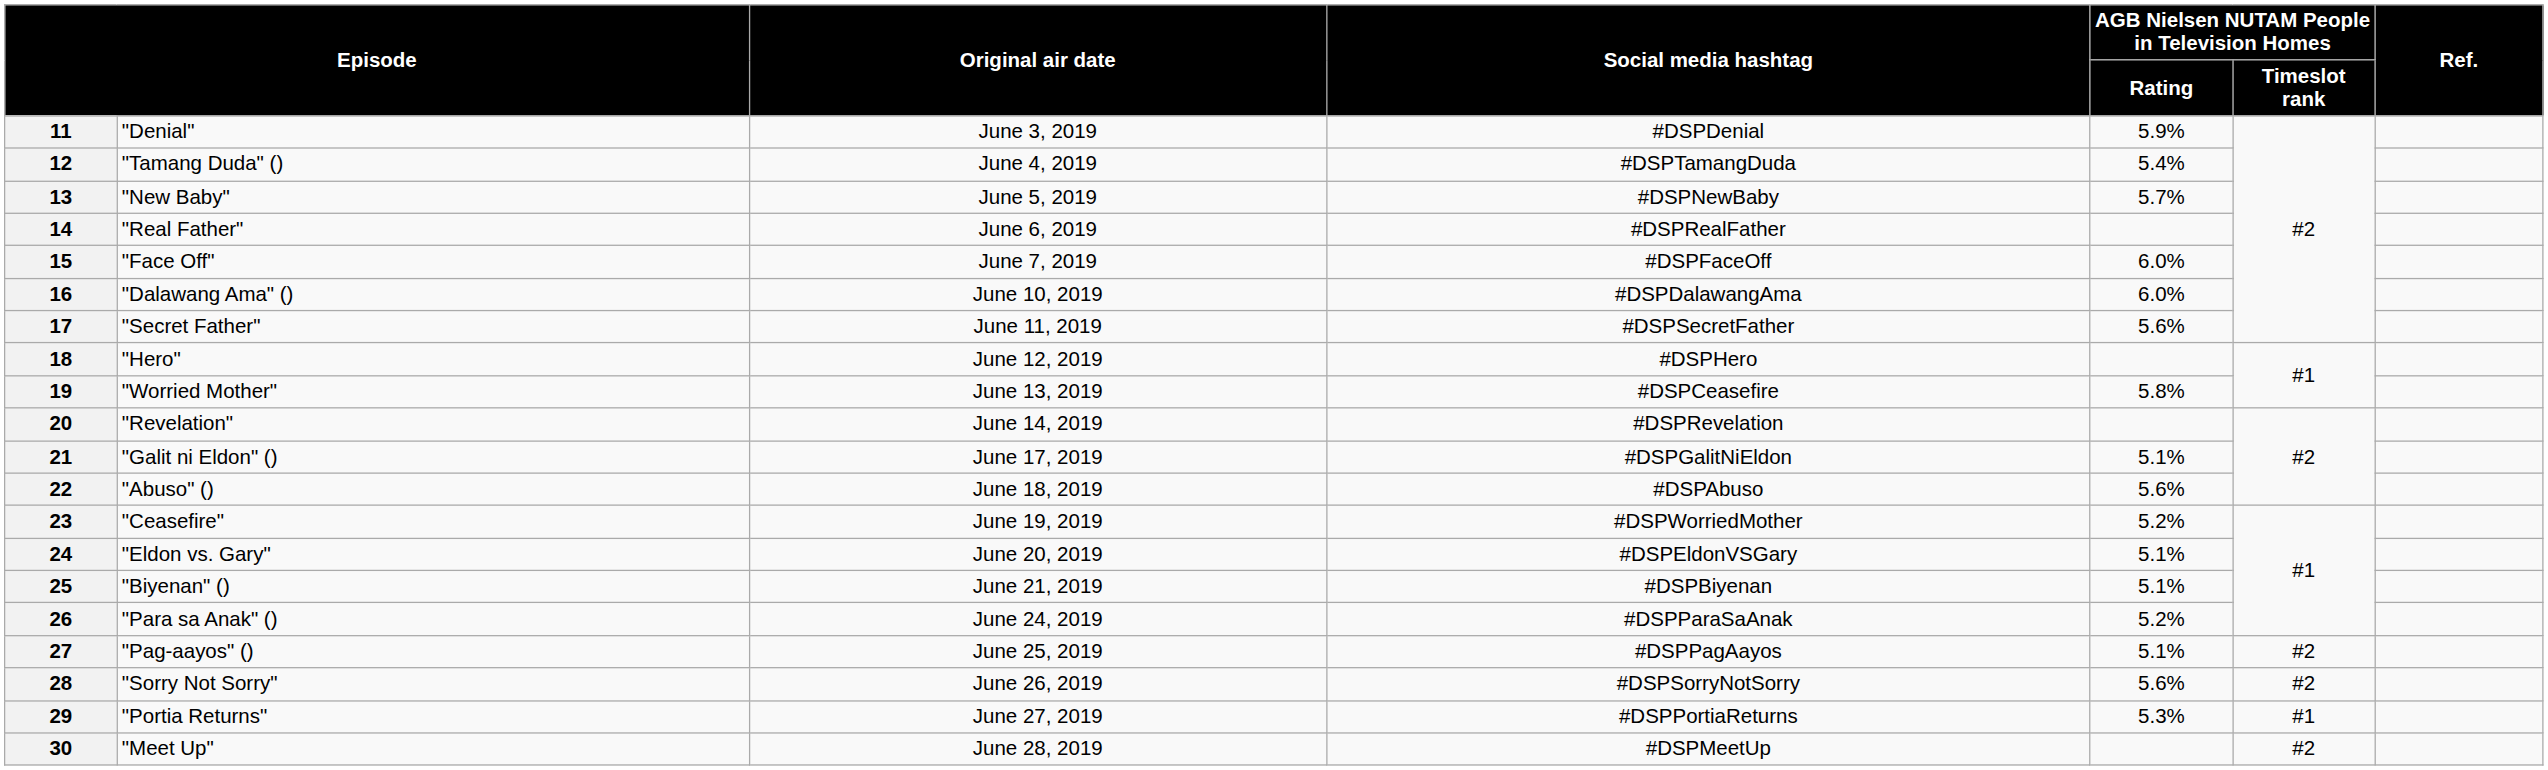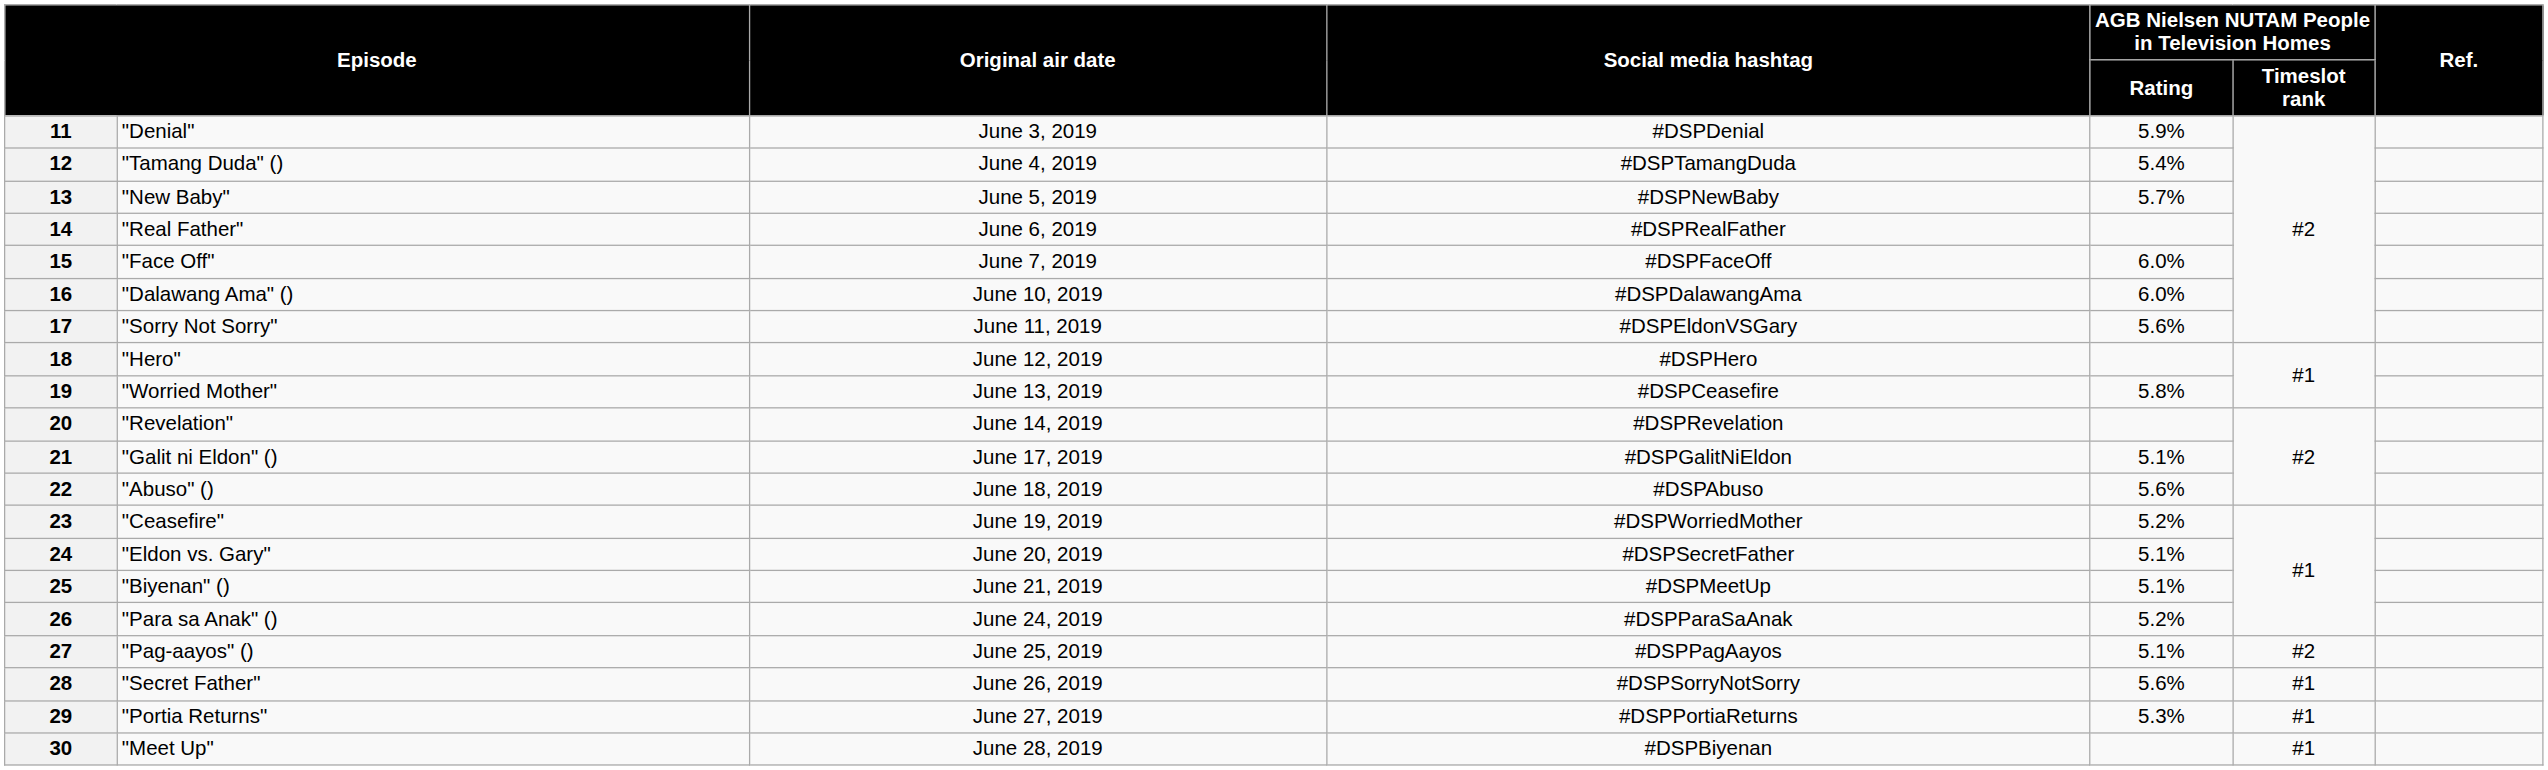17 | column 2: "Secret Father" -> "Sorry Not Sorry"
17 | Social media hashtag: #DSPSecretFather -> #DSPEldonVSGary
24 | Social media hashtag: #DSPEldonVSGary -> #DSPSecretFather
25 | Social media hashtag: #DSPBiyenan -> #DSPMeetUp
28 | column 2: "Sorry Not Sorry" -> "Secret Father"
28 | AGB Nielsen NUTAM People in Television Homes / Timeslot rank: #2 -> #1
30 | Social media hashtag: #DSPMeetUp -> #DSPBiyenan
30 | AGB Nielsen NUTAM People in Television Homes / Timeslot rank: #2 -> #1
